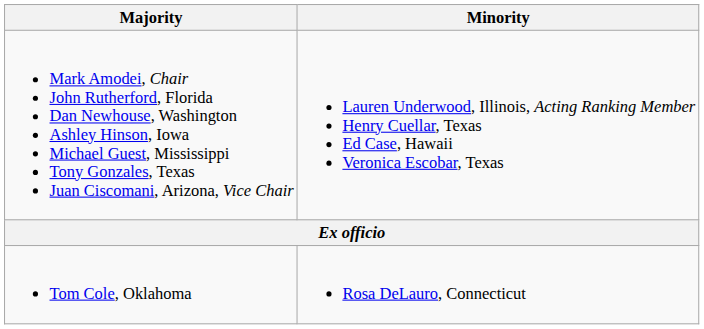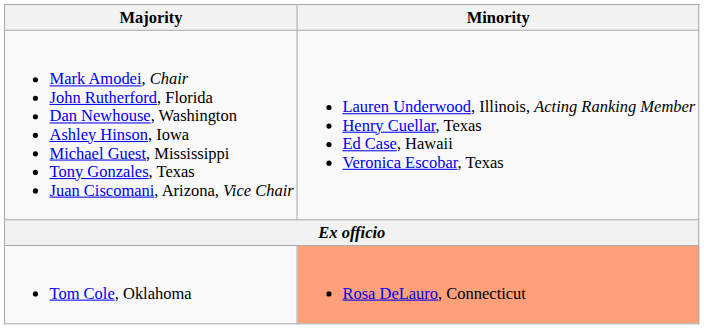Tom Cole, Oklahoma | Minority: no background -> lightsalmon background
